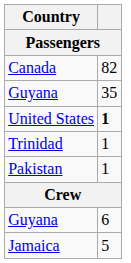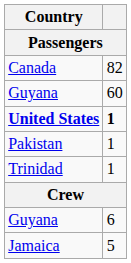row 4 | column 2: 35 -> 60
row 5 | Country: normal -> bold
row 6 | Country: Trinidad -> Pakistan
row 7 | Country: Pakistan -> Trinidad
